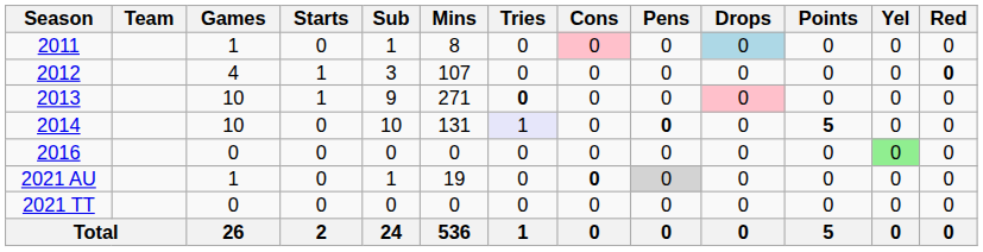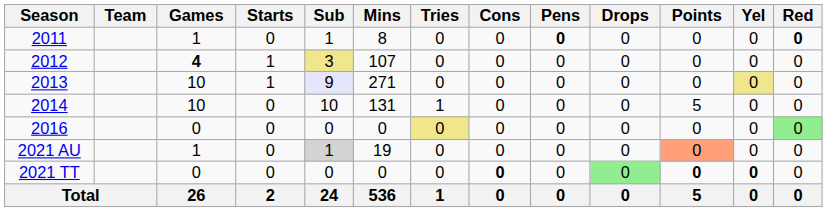2011 | Cons: pink background -> no background
2011 | Pens: normal -> bold
2011 | Drops: lightblue background -> no background
2011 | Red: normal -> bold
2012 | Games: normal -> bold
2012 | Sub: no background -> khaki background
2012 | Red: bold -> normal
2013 | Sub: no background -> lavender background
2013 | Tries: bold -> normal
2013 | Drops: pink background -> no background
2013 | Yel: no background -> khaki background
2014 | Tries: lavender background -> no background
2014 | Pens: bold -> normal
2014 | Points: bold -> normal
2016 | Tries: no background -> khaki background
2016 | Yel: lightgreen background -> no background
2016 | Red: no background -> lightgreen background
2021 AU | Sub: no background -> lightgrey background
2021 AU | Cons: bold -> normal
2021 AU | Pens: lightgrey background -> no background
2021 AU | Points: no background -> lightsalmon background
2021 TT | Cons: normal -> bold
2021 TT | Drops: no background -> lightgreen background
2021 TT | Points: normal -> bold
2021 TT | Yel: normal -> bold
